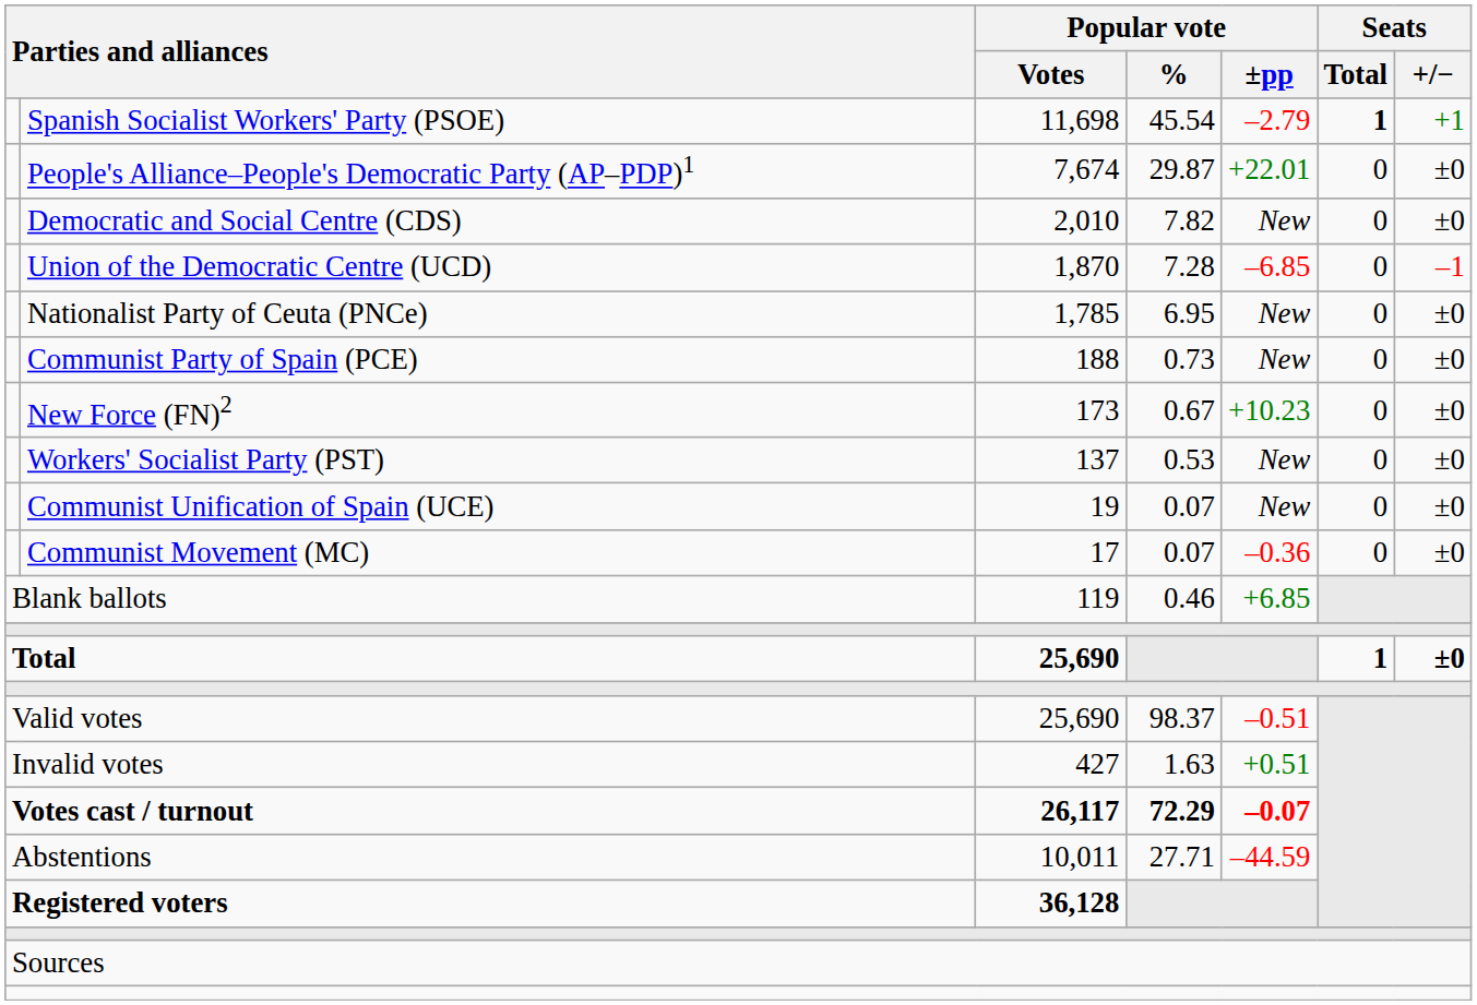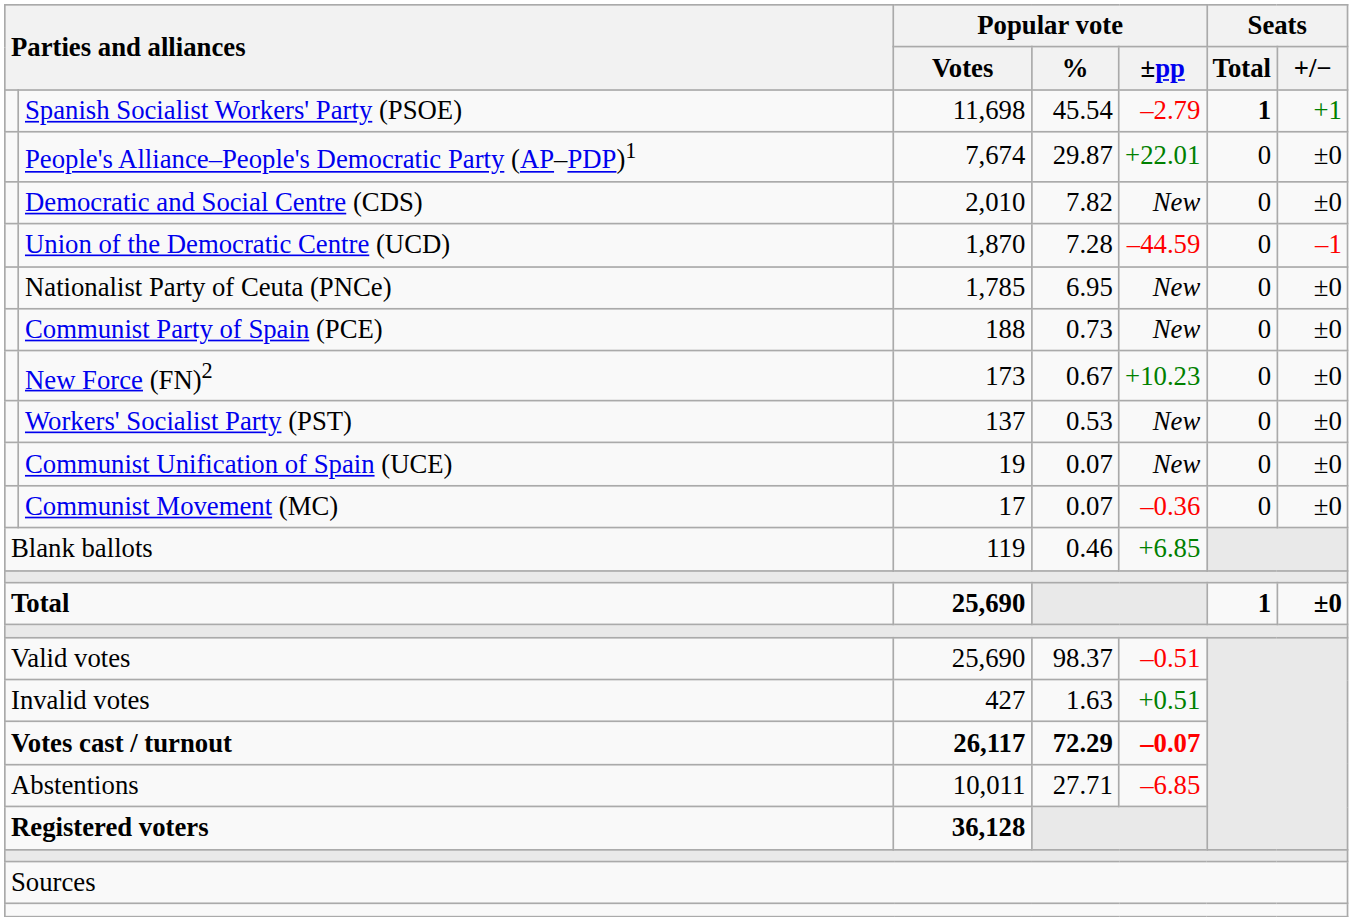Union of the Democratic Centre (UCD) | Popular vote / ±pp: –6.85 -> –44.59
Abstentions | Popular vote / ±pp: –44.59 -> –6.85
